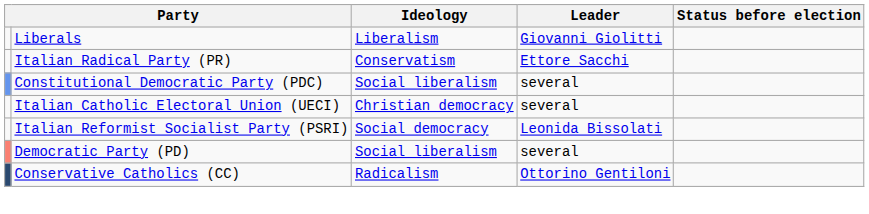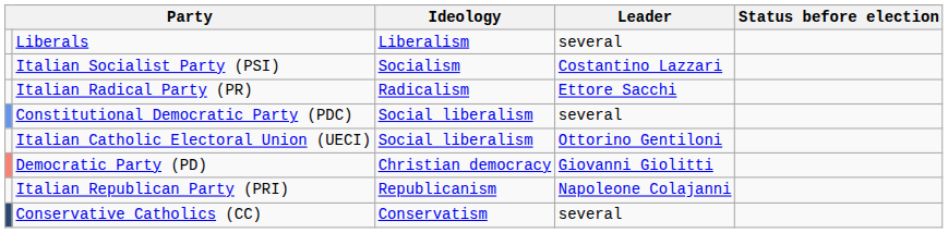Liberals | Leader: Giovanni Giolitti -> several
+ row: Italian Socialist Party (PSI) | Socialism | Costantino Lazzari
Italian Radical Party (PR) | Ideology: Conservatism -> Radicalism
Italian Catholic Electoral Union (UECI) | Ideology: Christian democracy -> Social liberalism
Italian Catholic Electoral Union (UECI) | Leader: several -> Ottorino Gentiloni
- row: Italian Reformist Socialist Party (PSRI) | Social democracy | Leonida Bissolati
Democratic Party (PD) | Ideology: Social liberalism -> Christian democracy
Democratic Party (PD) | Leader: several -> Giovanni Giolitti
+ row: Italian Republican Party (PRI) | Republicanism | Napoleone Colajanni
Conservative Catholics (CC) | Ideology: Radicalism -> Conservatism
Conservative Catholics (CC) | Leader: Ottorino Gentiloni -> several
